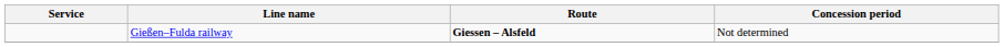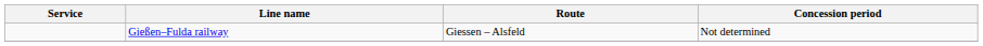Gießen–Fulda railway | Route: bold -> normal
